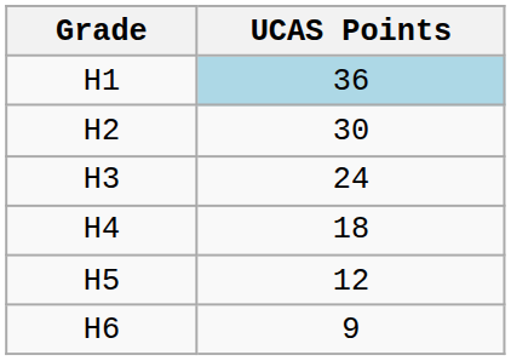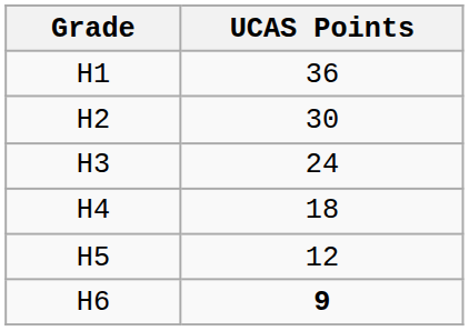H1 | UCAS Points: lightblue background -> no background
H6 | UCAS Points: normal -> bold
